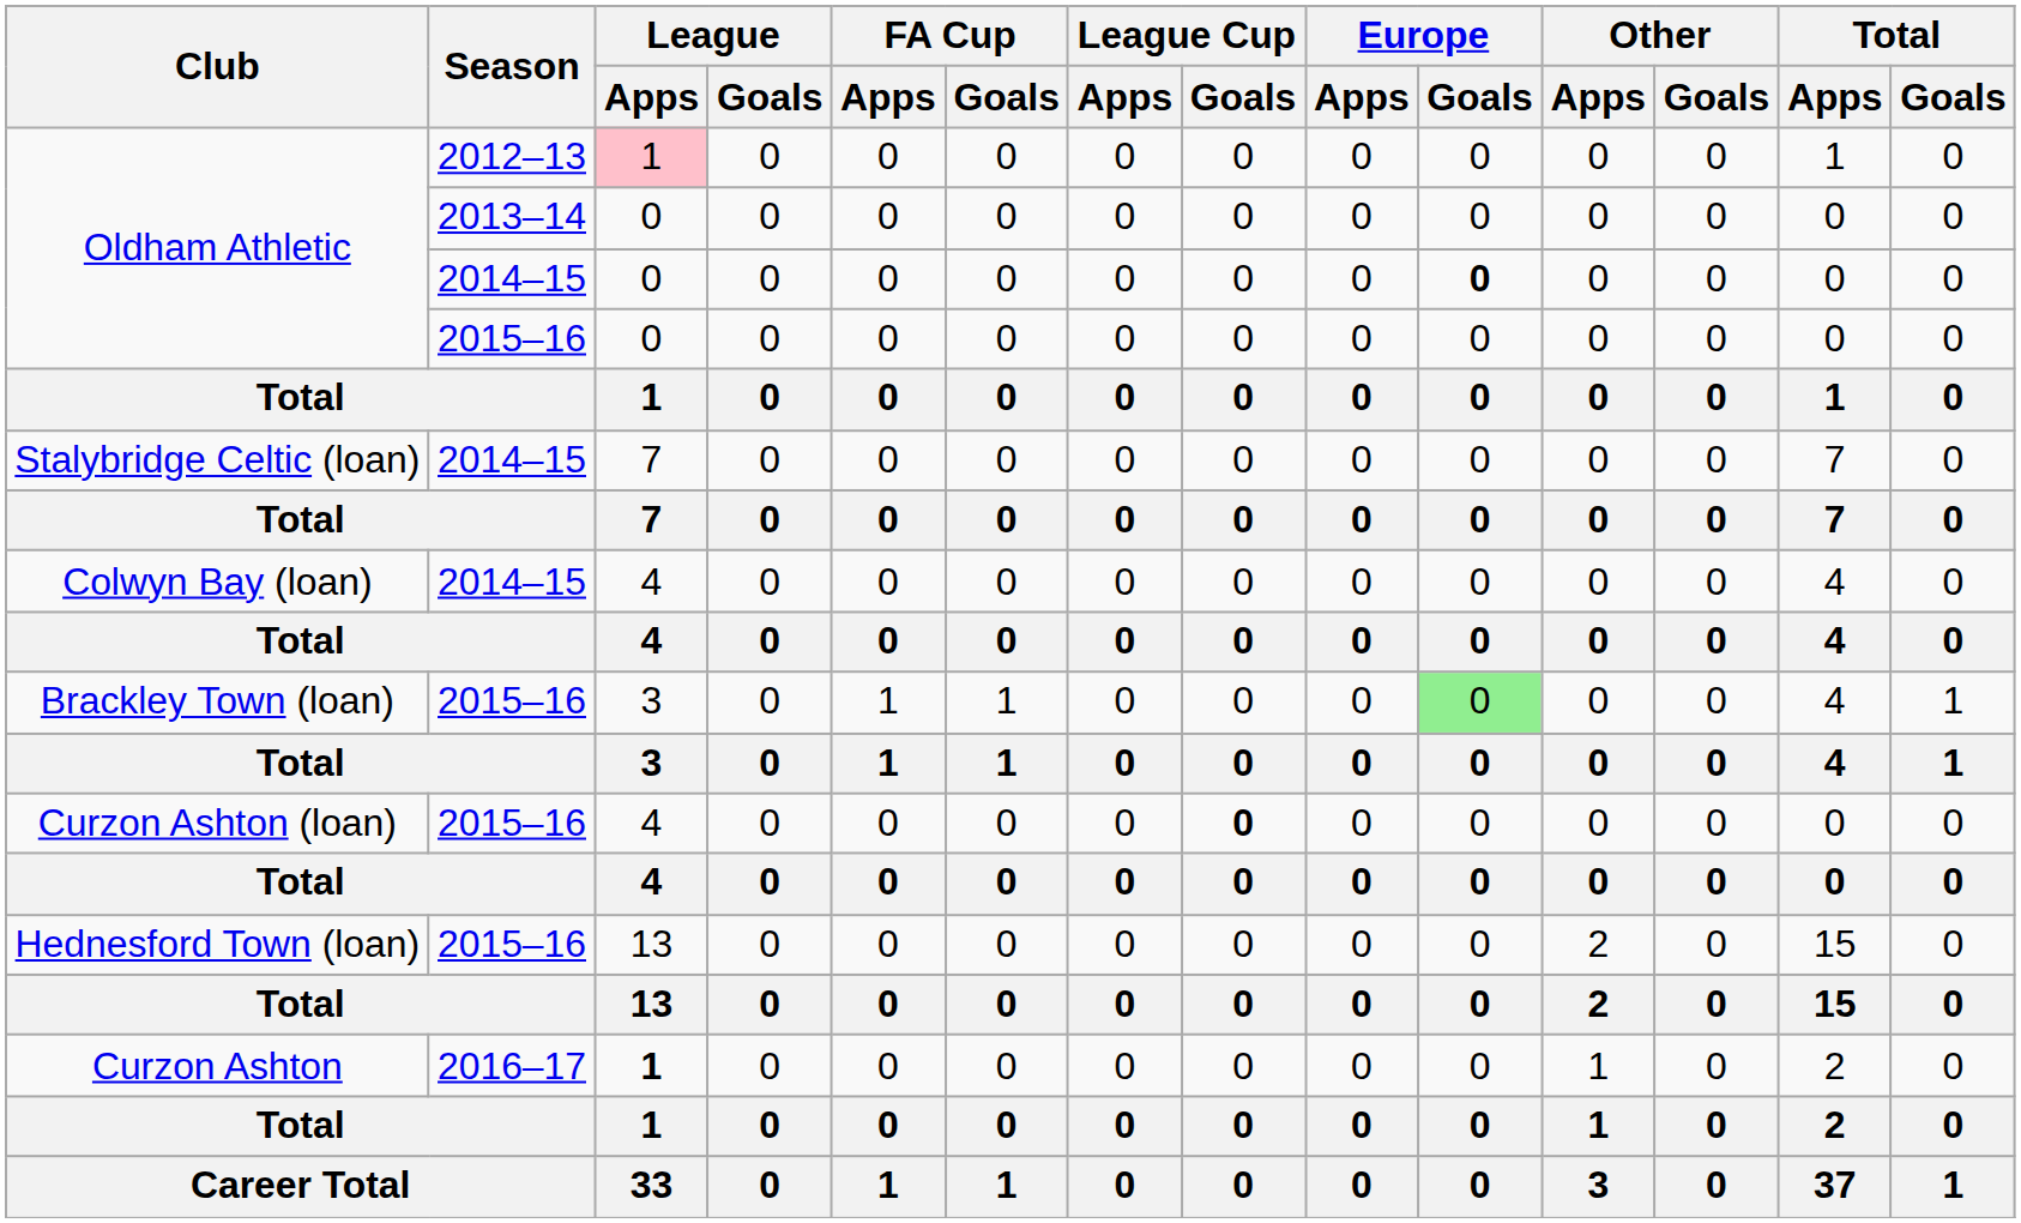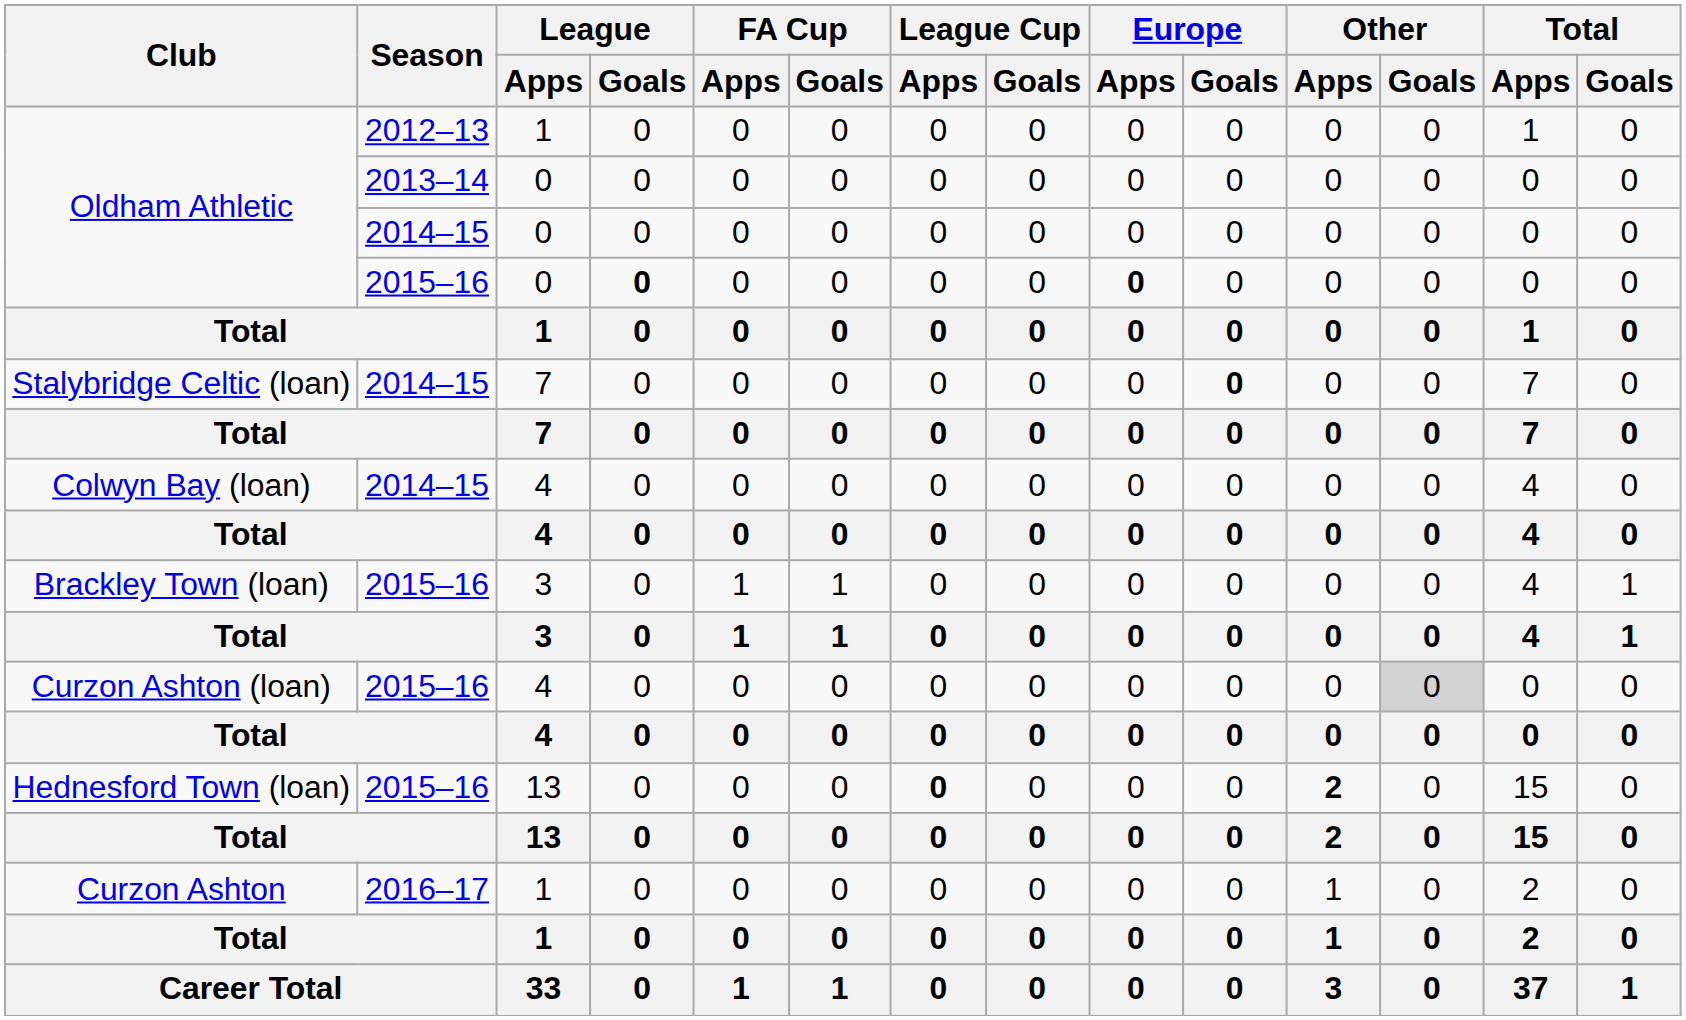Oldham Athletic / 2012–13 | League / Apps: pink background -> no background
Oldham Athletic / 2014–15 | Europe / Goals: bold -> normal
Oldham Athletic / 2015–16 | League / Goals: normal -> bold
Oldham Athletic / 2015–16 | Europe / Apps: normal -> bold
Stalybridge Celtic (loan) | Europe / Goals: normal -> bold
Brackley Town (loan) | Europe / Goals: lightgreen background -> no background
Curzon Ashton (loan) | League Cup / Goals: bold -> normal
Curzon Ashton (loan) | Other / Goals: no background -> lightgrey background
Hednesford Town (loan) | League Cup / Apps: normal -> bold
Hednesford Town (loan) | Other / Apps: normal -> bold
Curzon Ashton | League / Apps: bold -> normal
